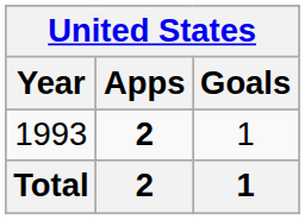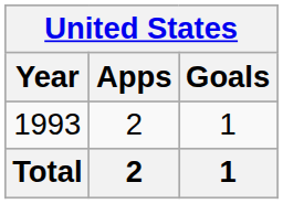1993 | Apps: bold -> normal
